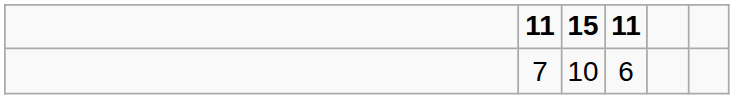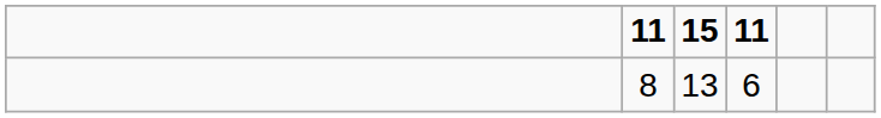row 2 | column 2: 7 -> 8
row 2 | 15: 10 -> 13
